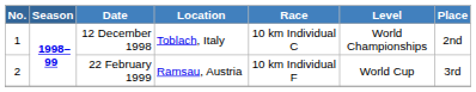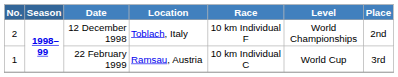12 December 1998 | No.: 1 -> 2
12 December 1998 | Race: 10 km Individual C -> 10 km Individual F
22 February 1999 | No.: 2 -> 1
22 February 1999 | Race: 10 km Individual F -> 10 km Individual C
